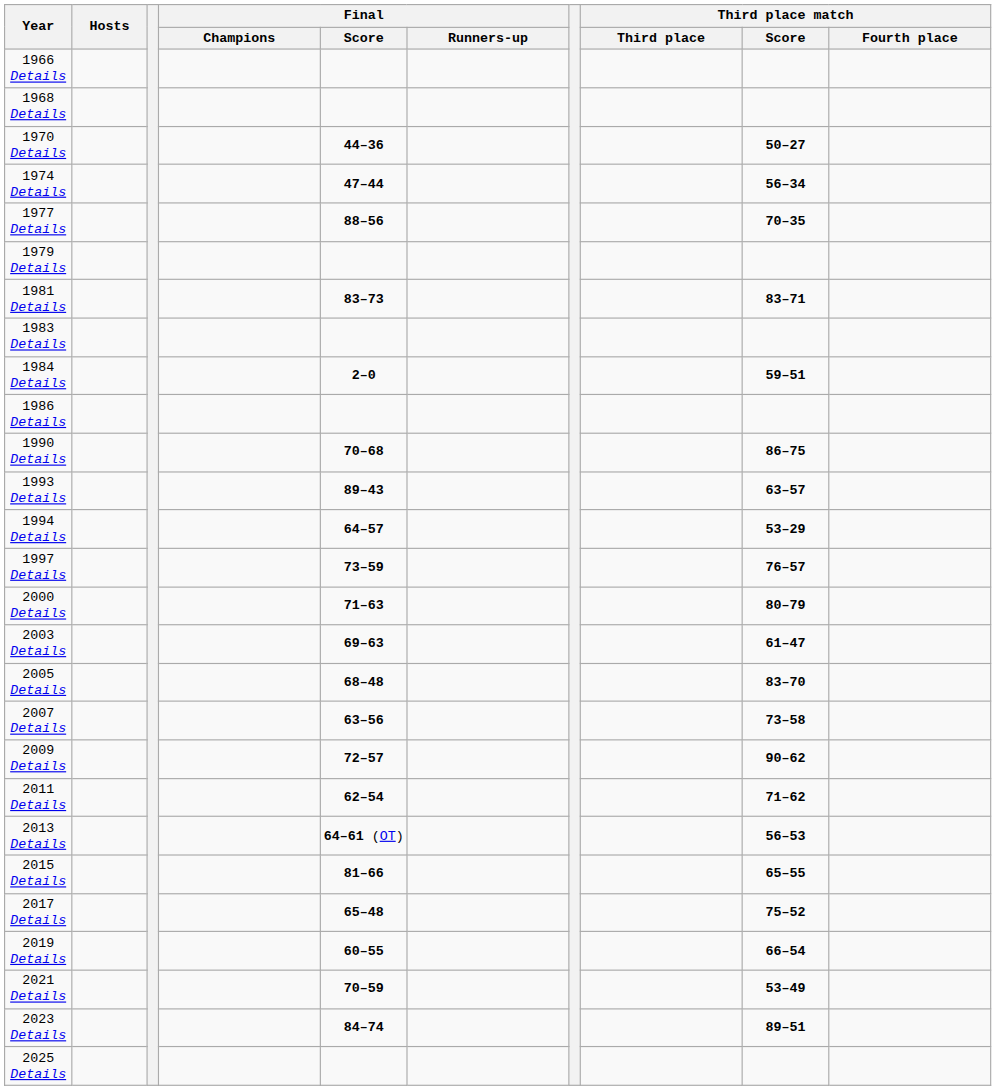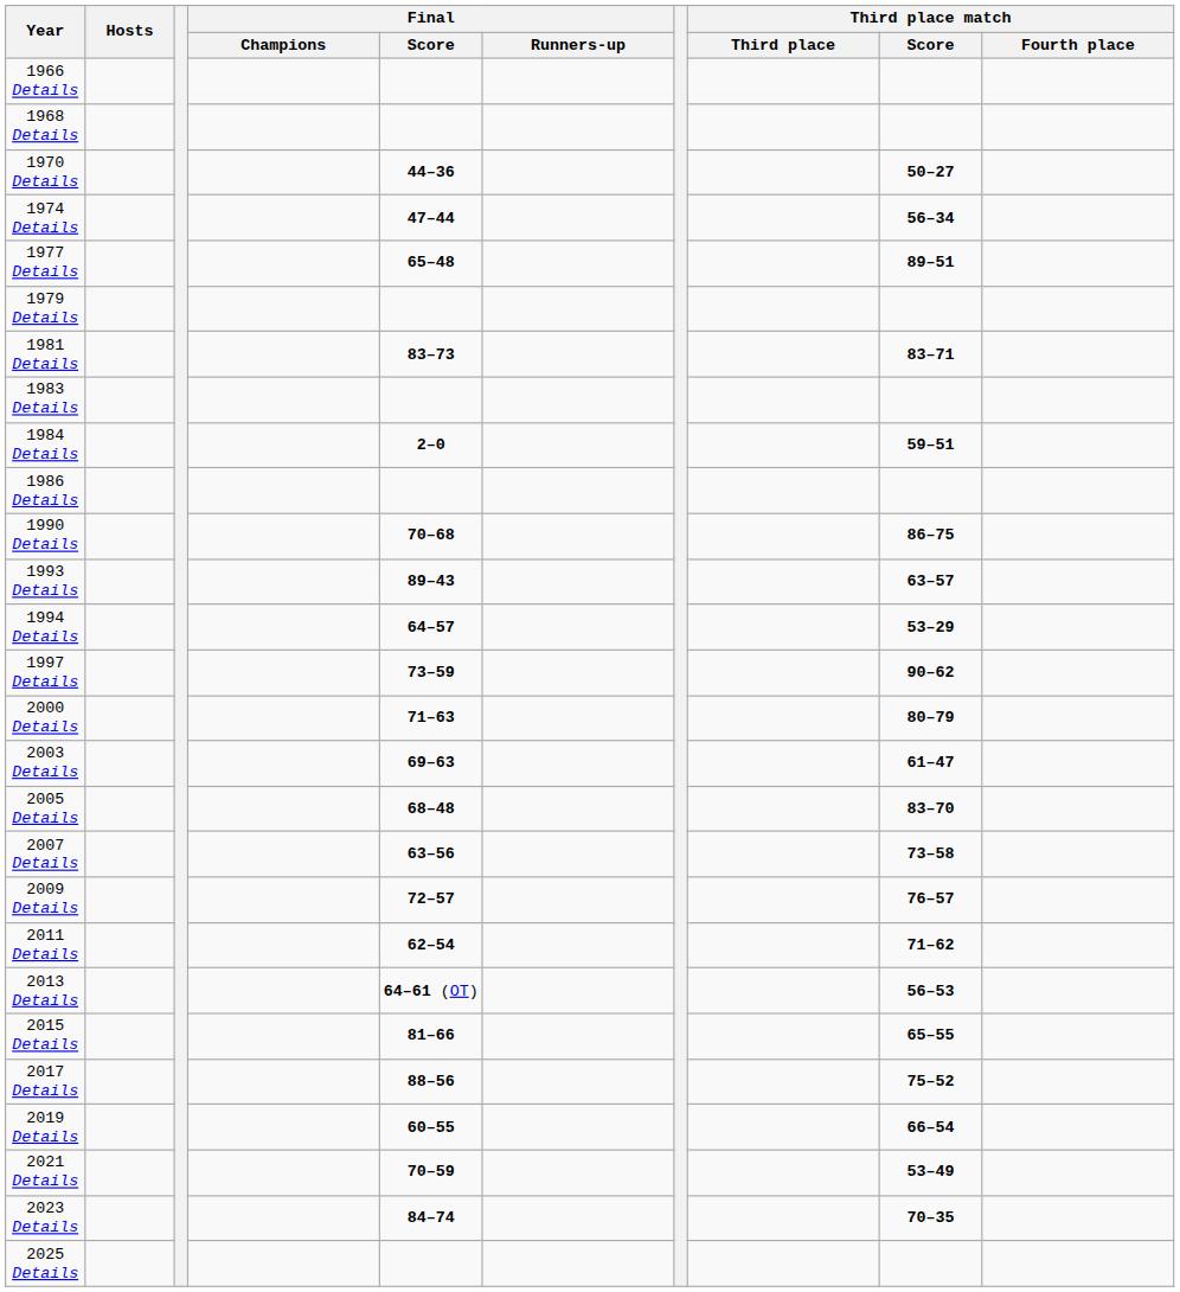1977 Details | Final / Score: 88–56 -> 65–48
1977 Details | Third place match / Score: 70–35 -> 89–51
1997 Details | Third place match / Score: 76–57 -> 90–62
2009 Details | Third place match / Score: 90–62 -> 76–57
2017 Details | Final / Score: 65–48 -> 88–56
2023 Details | Third place match / Score: 89–51 -> 70–35
